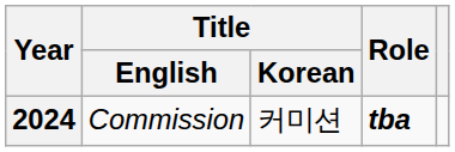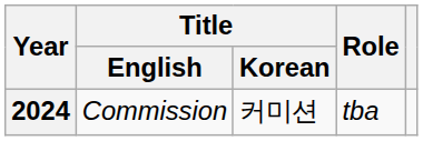2024 | Role: bold -> normal
